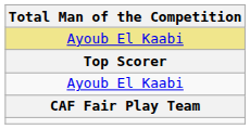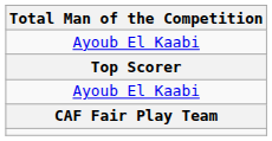row 2 | Total Man of the Competition: khaki background -> no background
